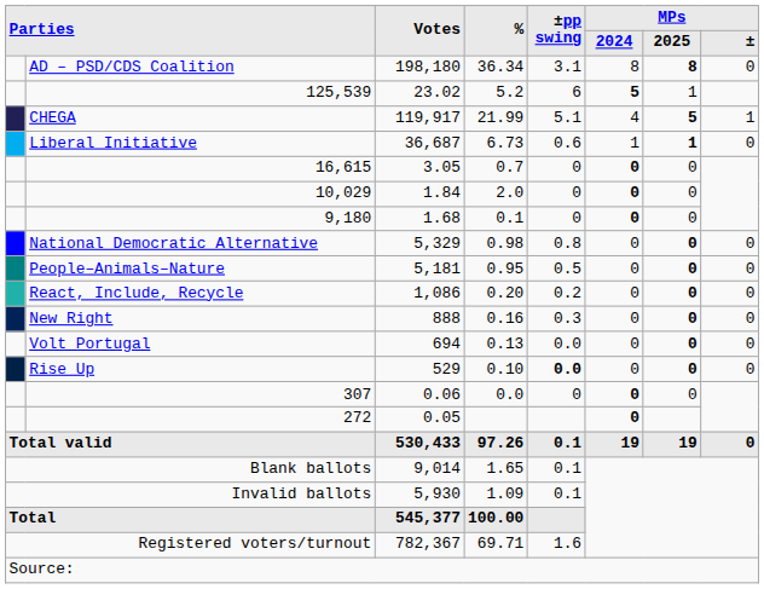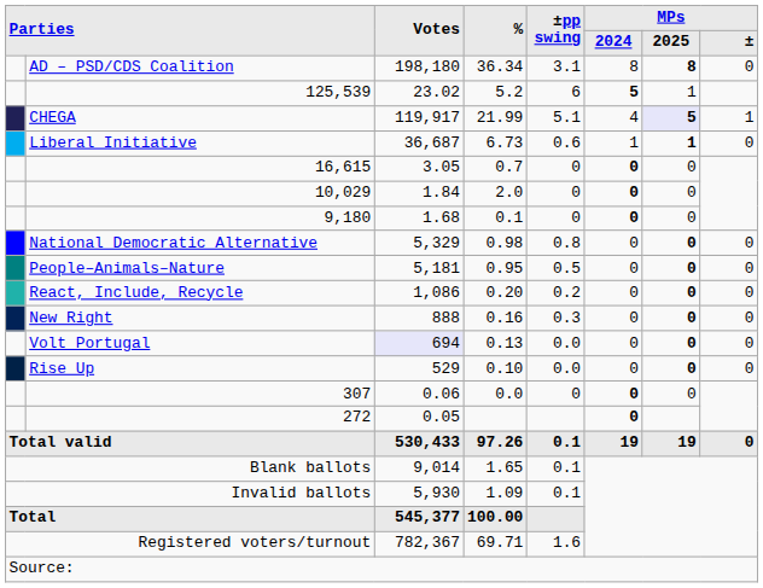CHEGA | MPs / 2025: no background -> lavender background
Volt Portugal | Votes: no background -> lavender background
Rise Up | ±pp swing: bold -> normal
